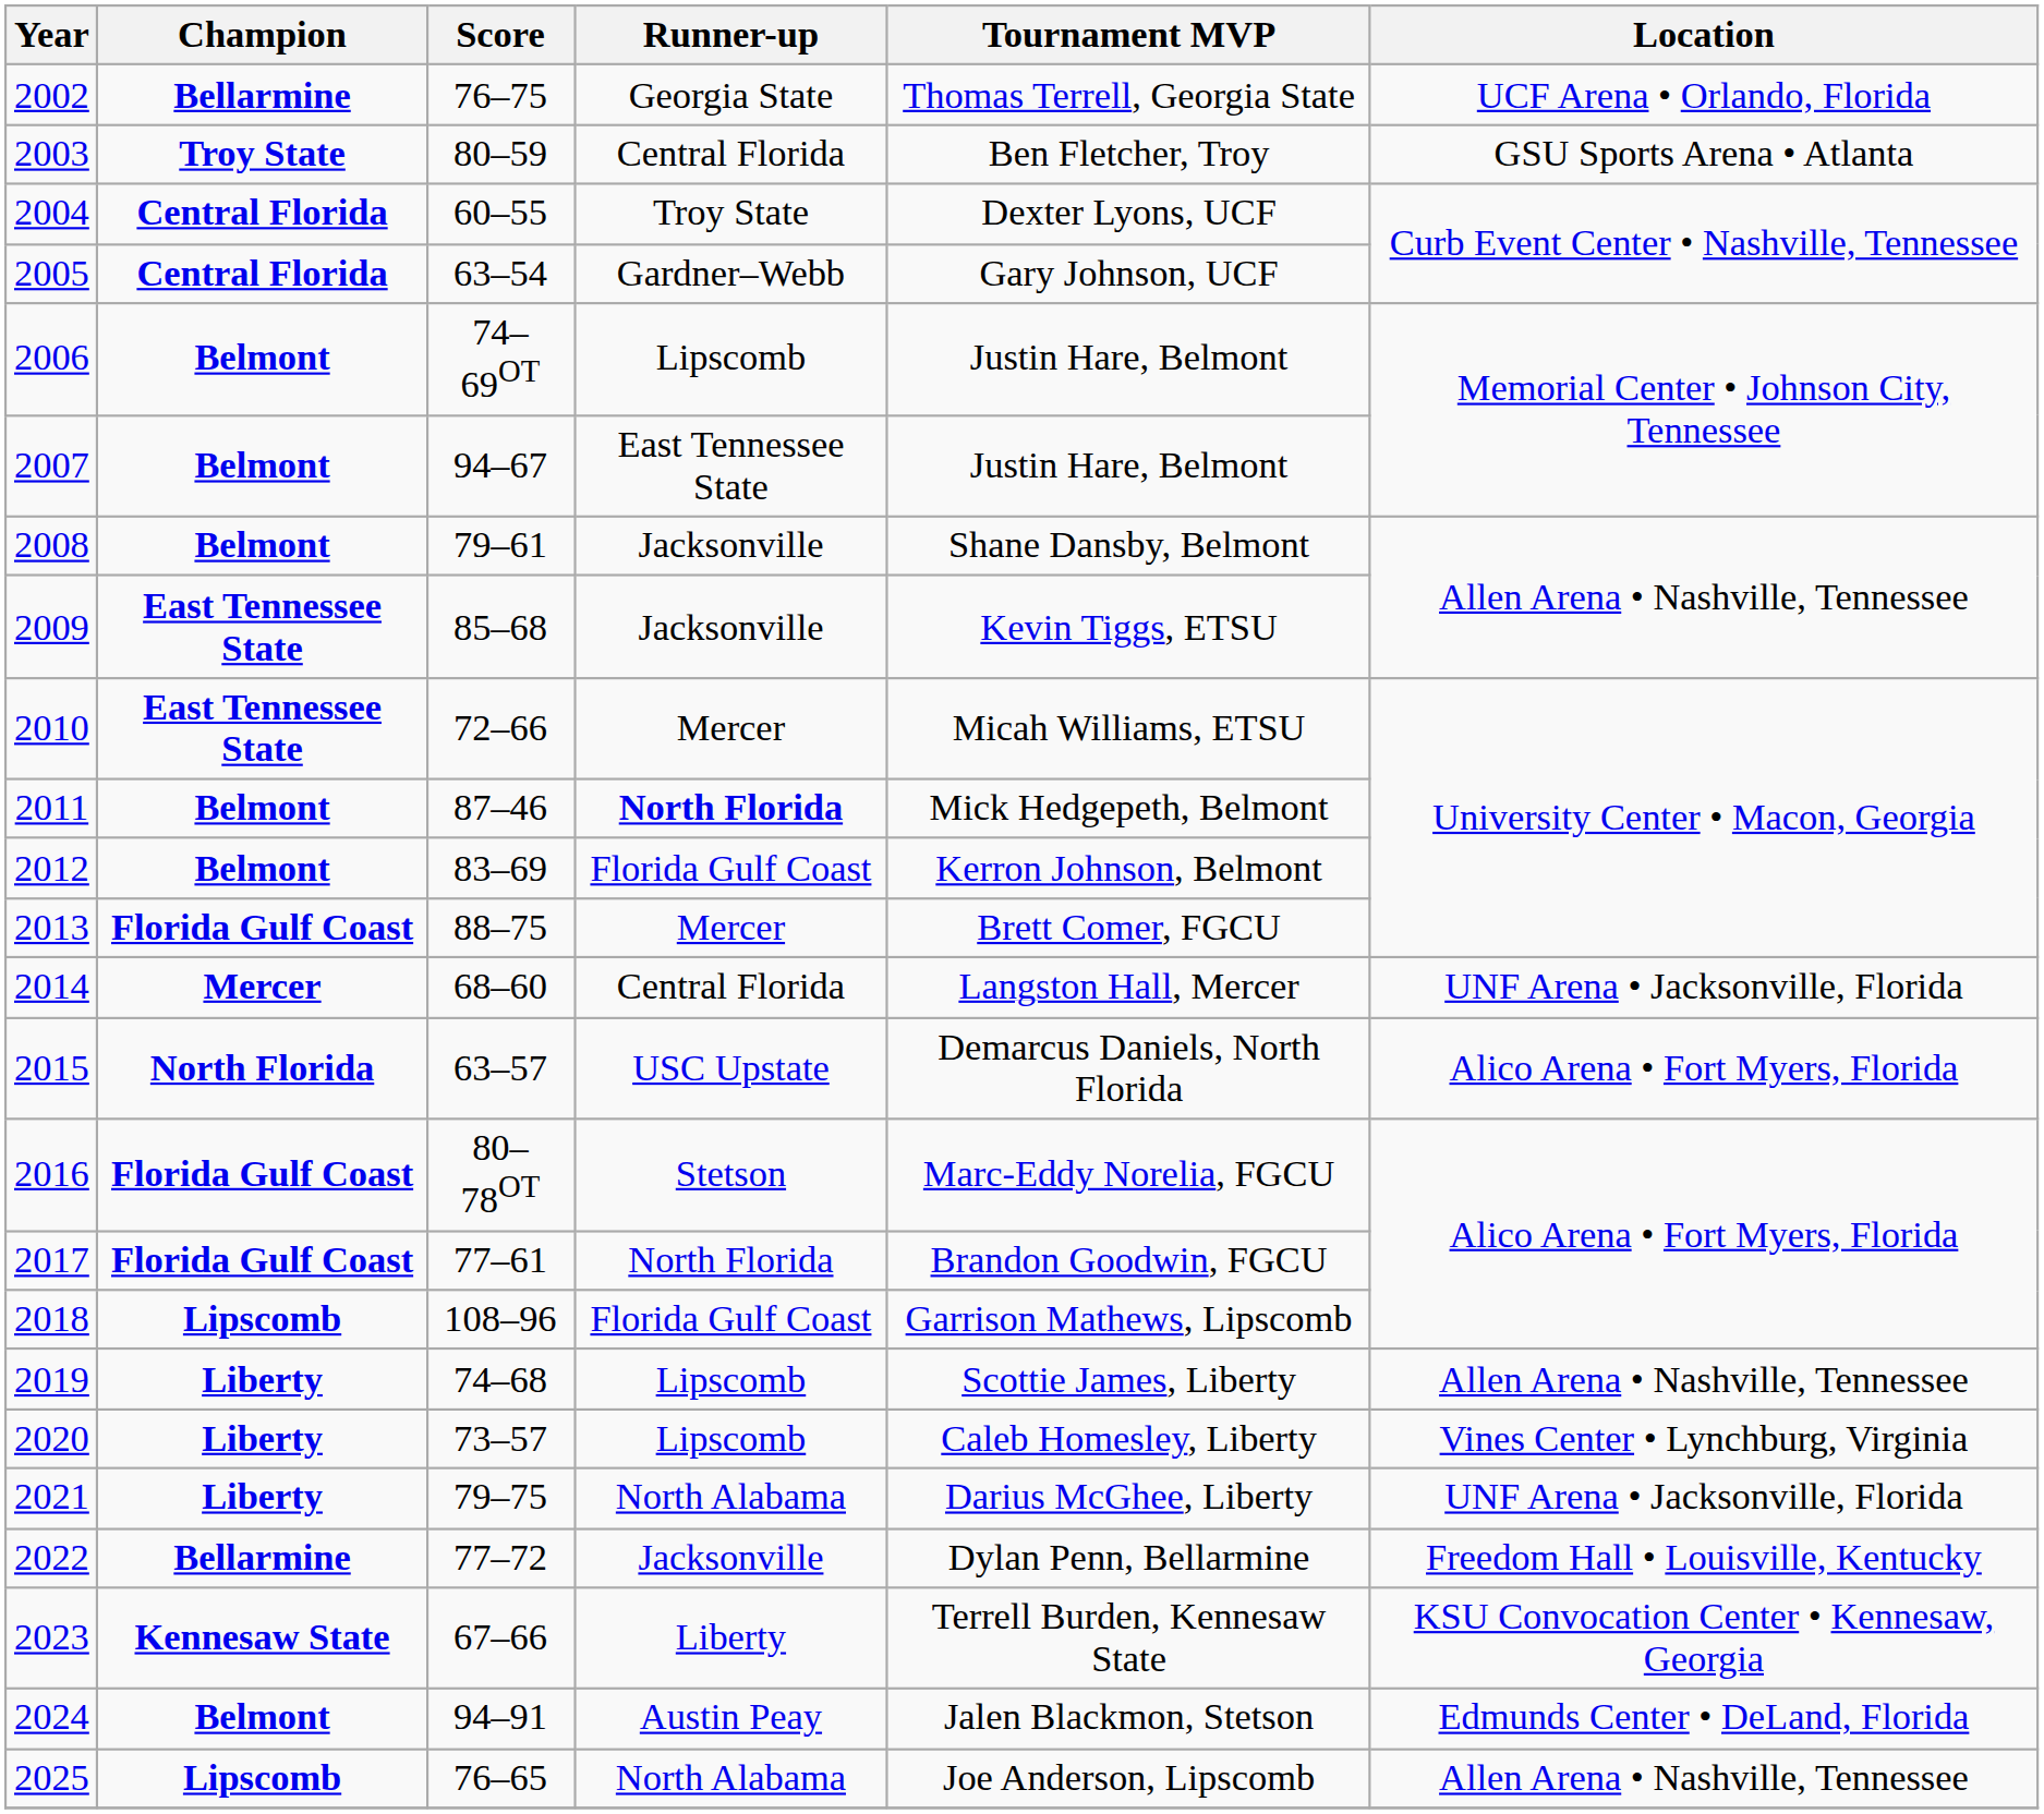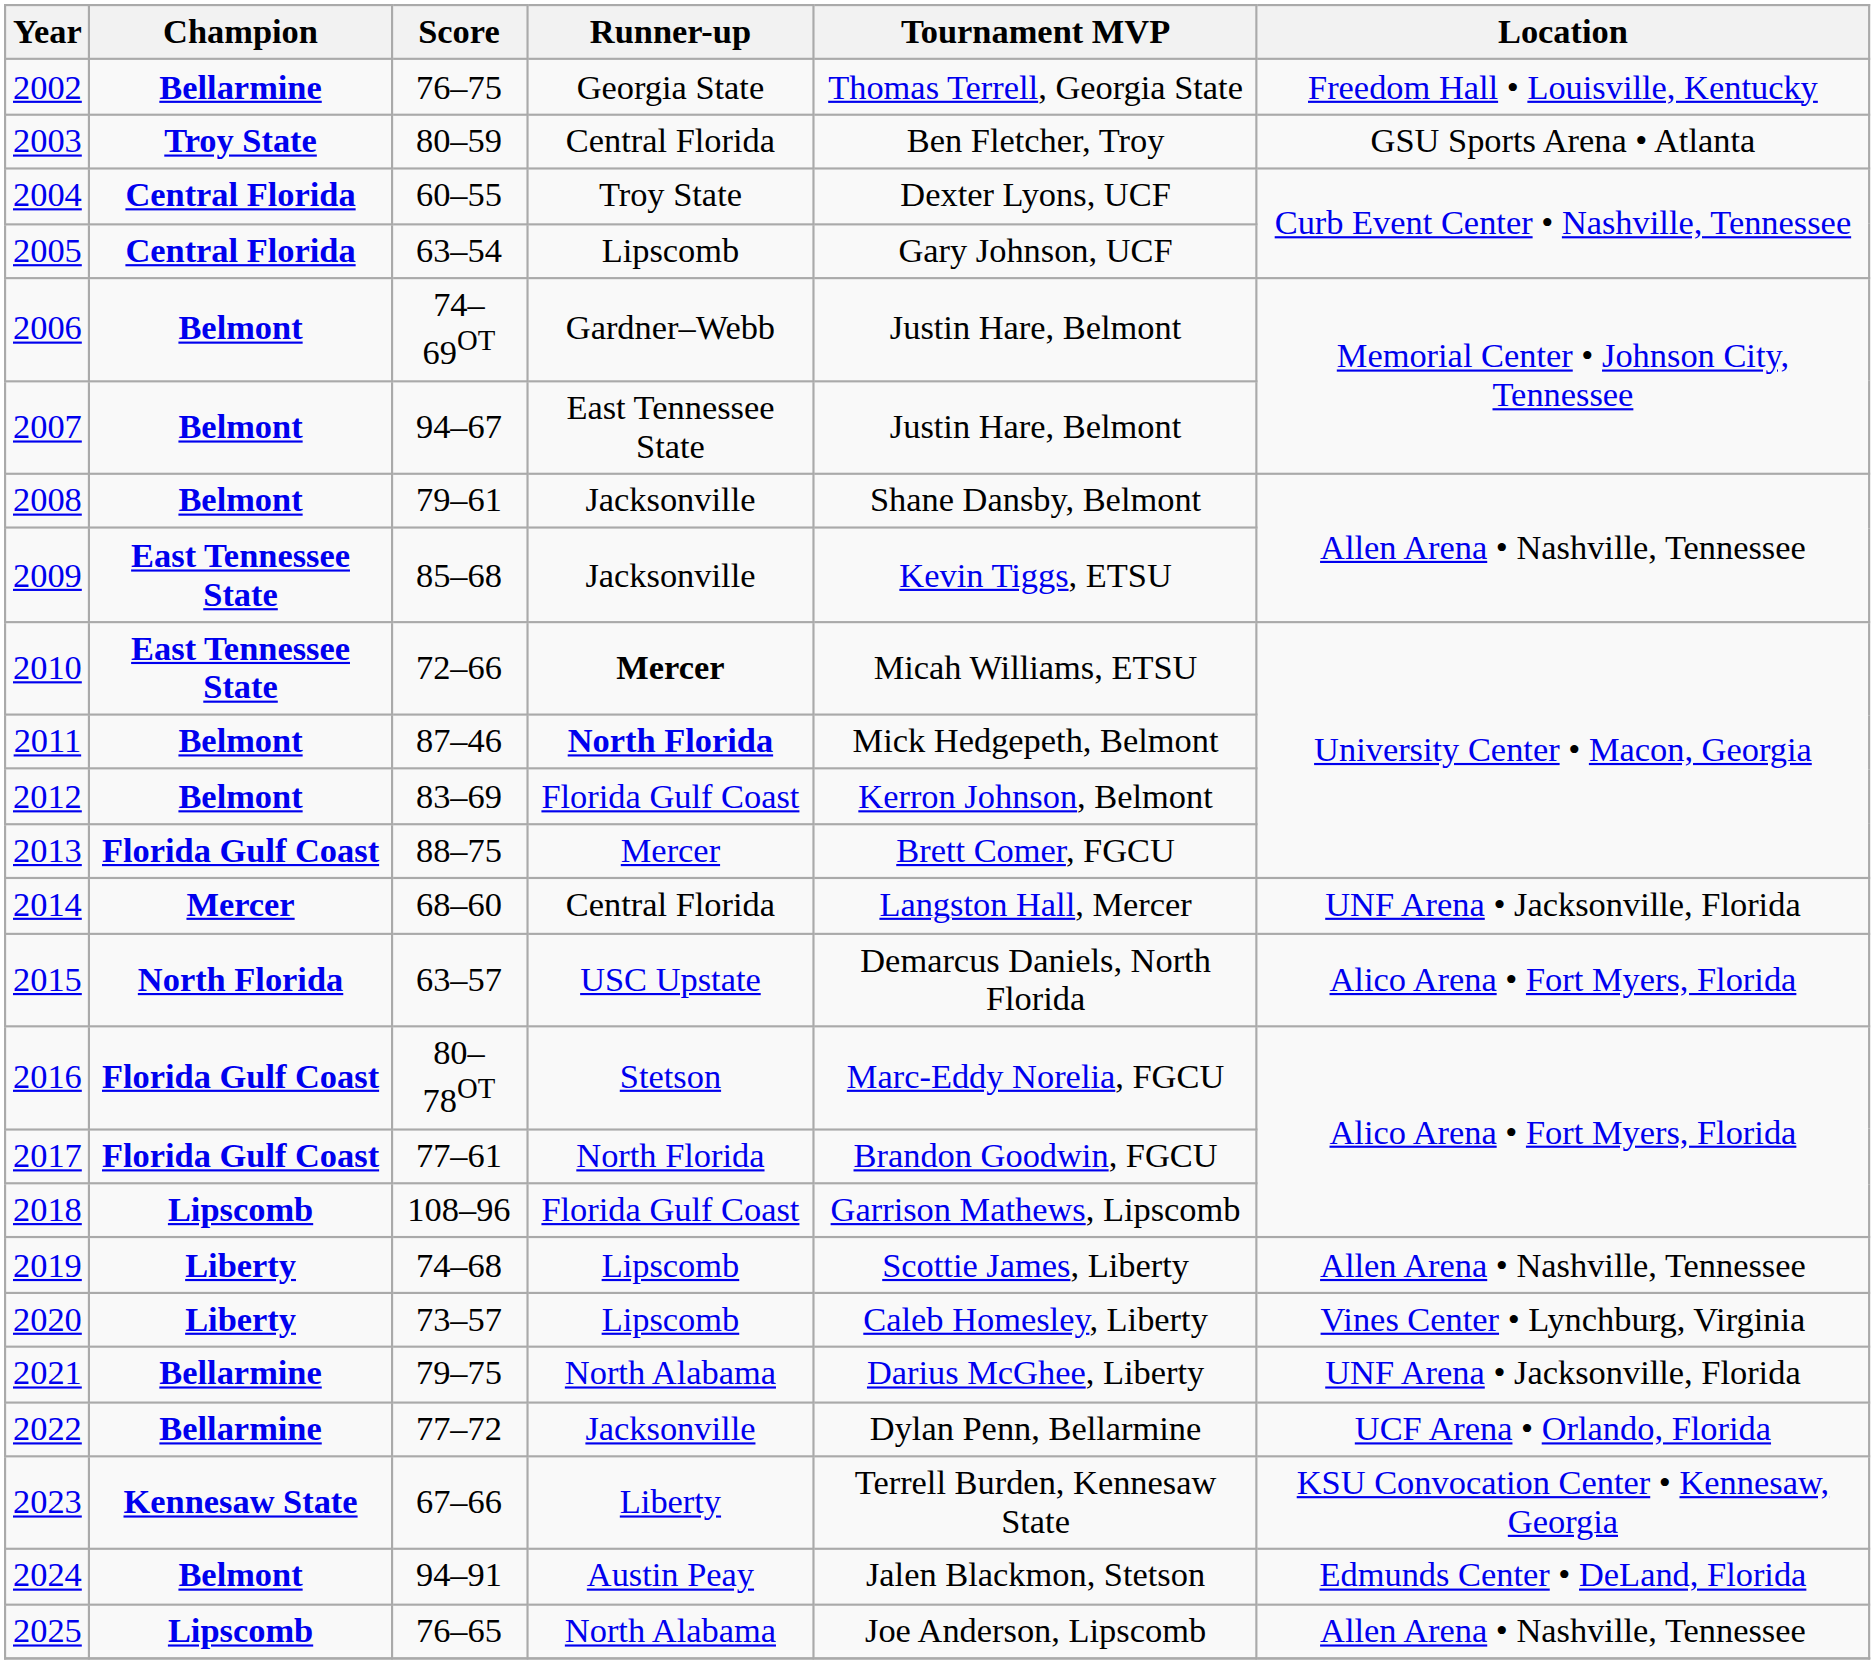2002 | Location: UCF Arena • Orlando, Florida -> Freedom Hall • Louisville, Kentucky
2005 | Runner-up: Gardner–Webb -> Lipscomb
2006 | Runner-up: Lipscomb -> Gardner–Webb
2010 | Runner-up: normal -> bold
2021 | Champion: Liberty -> Bellarmine
2022 | Location: Freedom Hall • Louisville, Kentucky -> UCF Arena • Orlando, Florida
